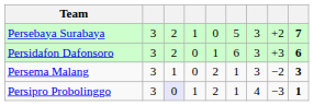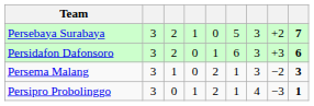Persipro Probolinggo | column 3: lavender background -> no background
